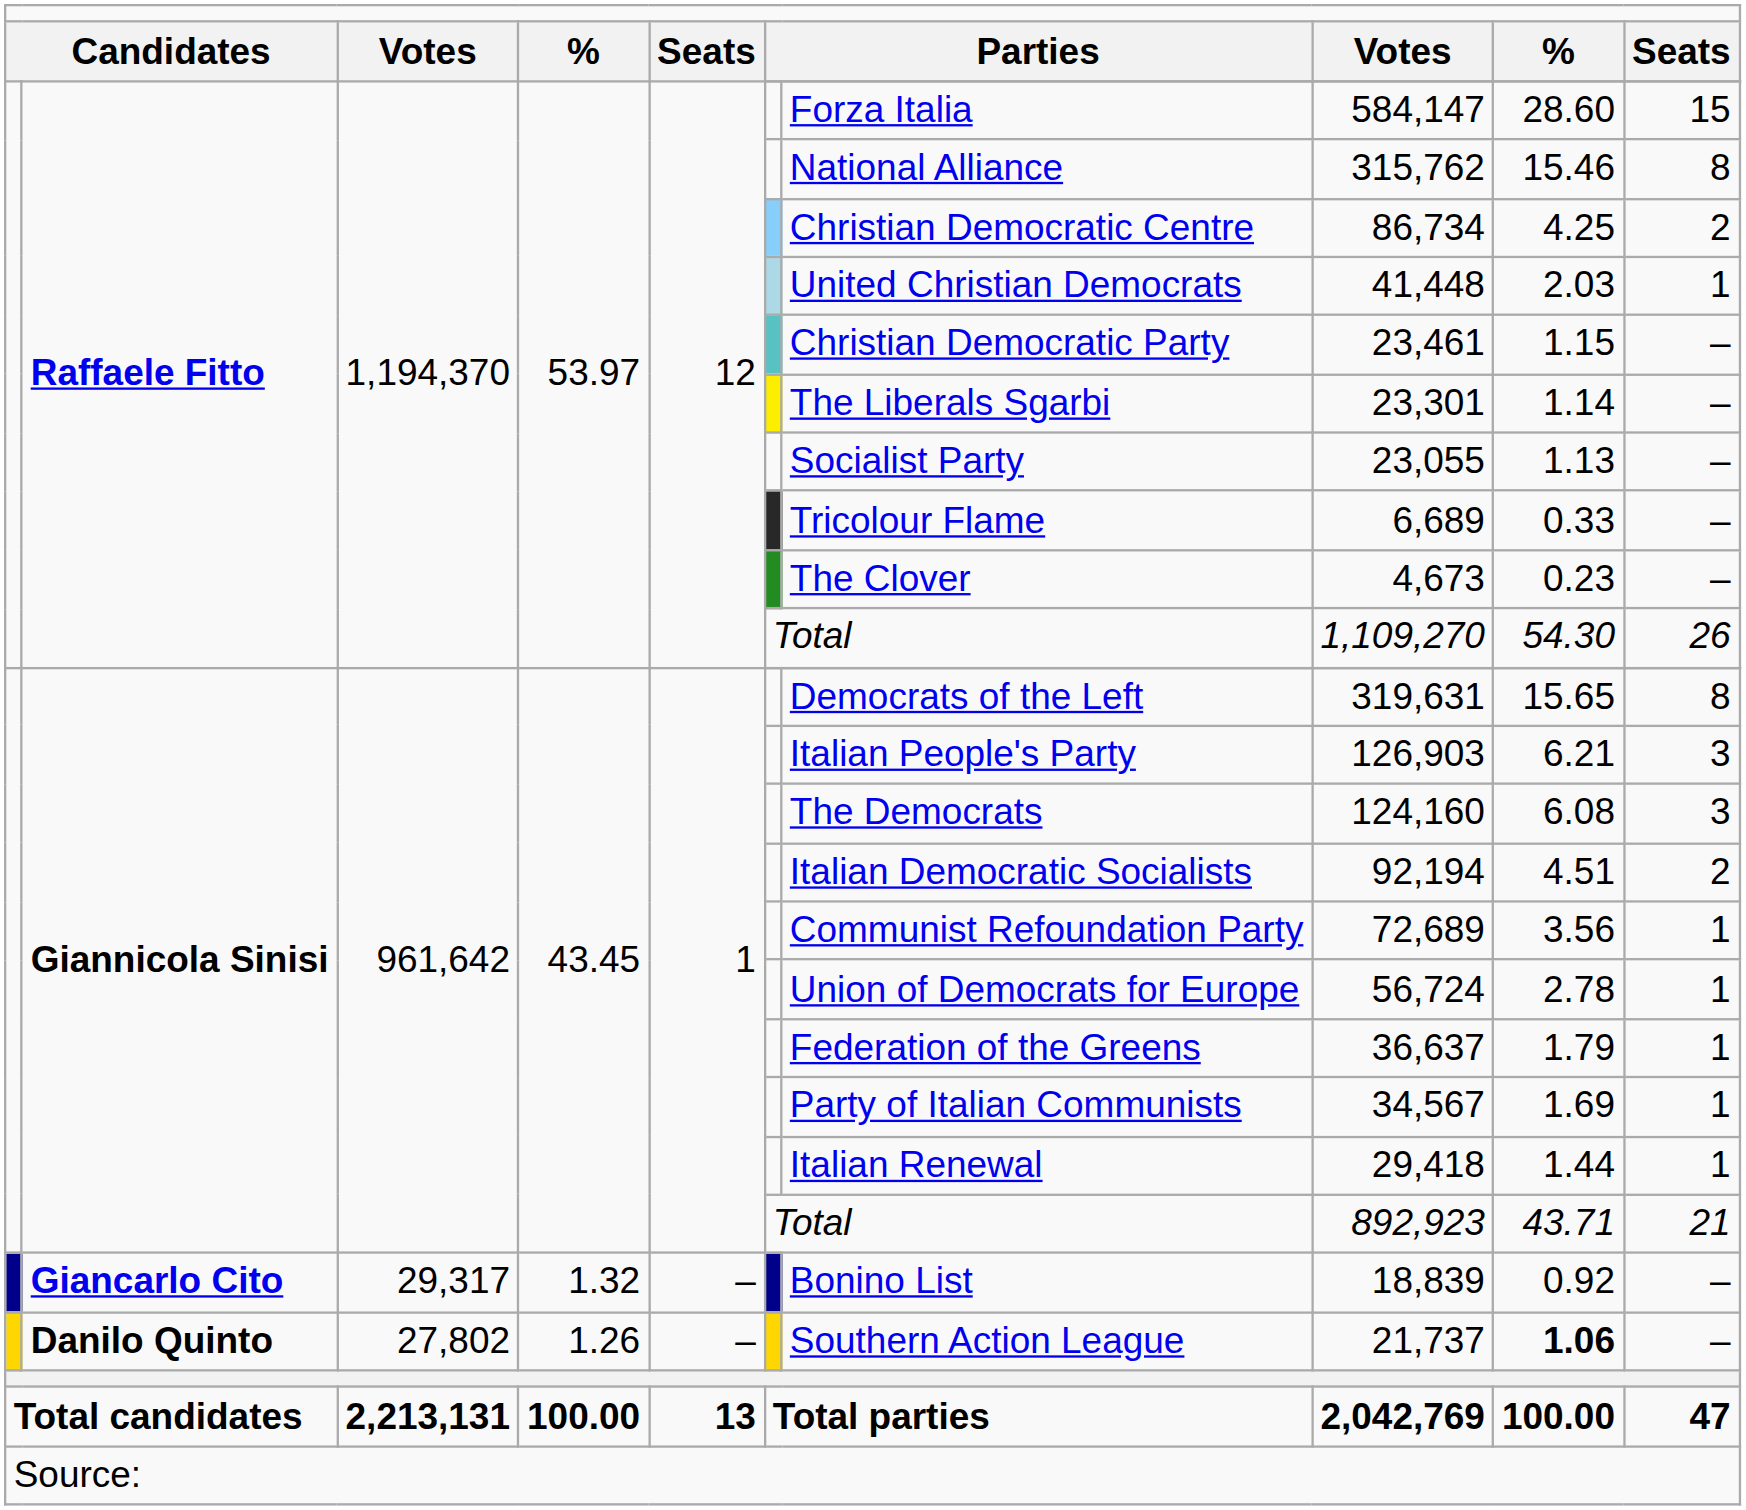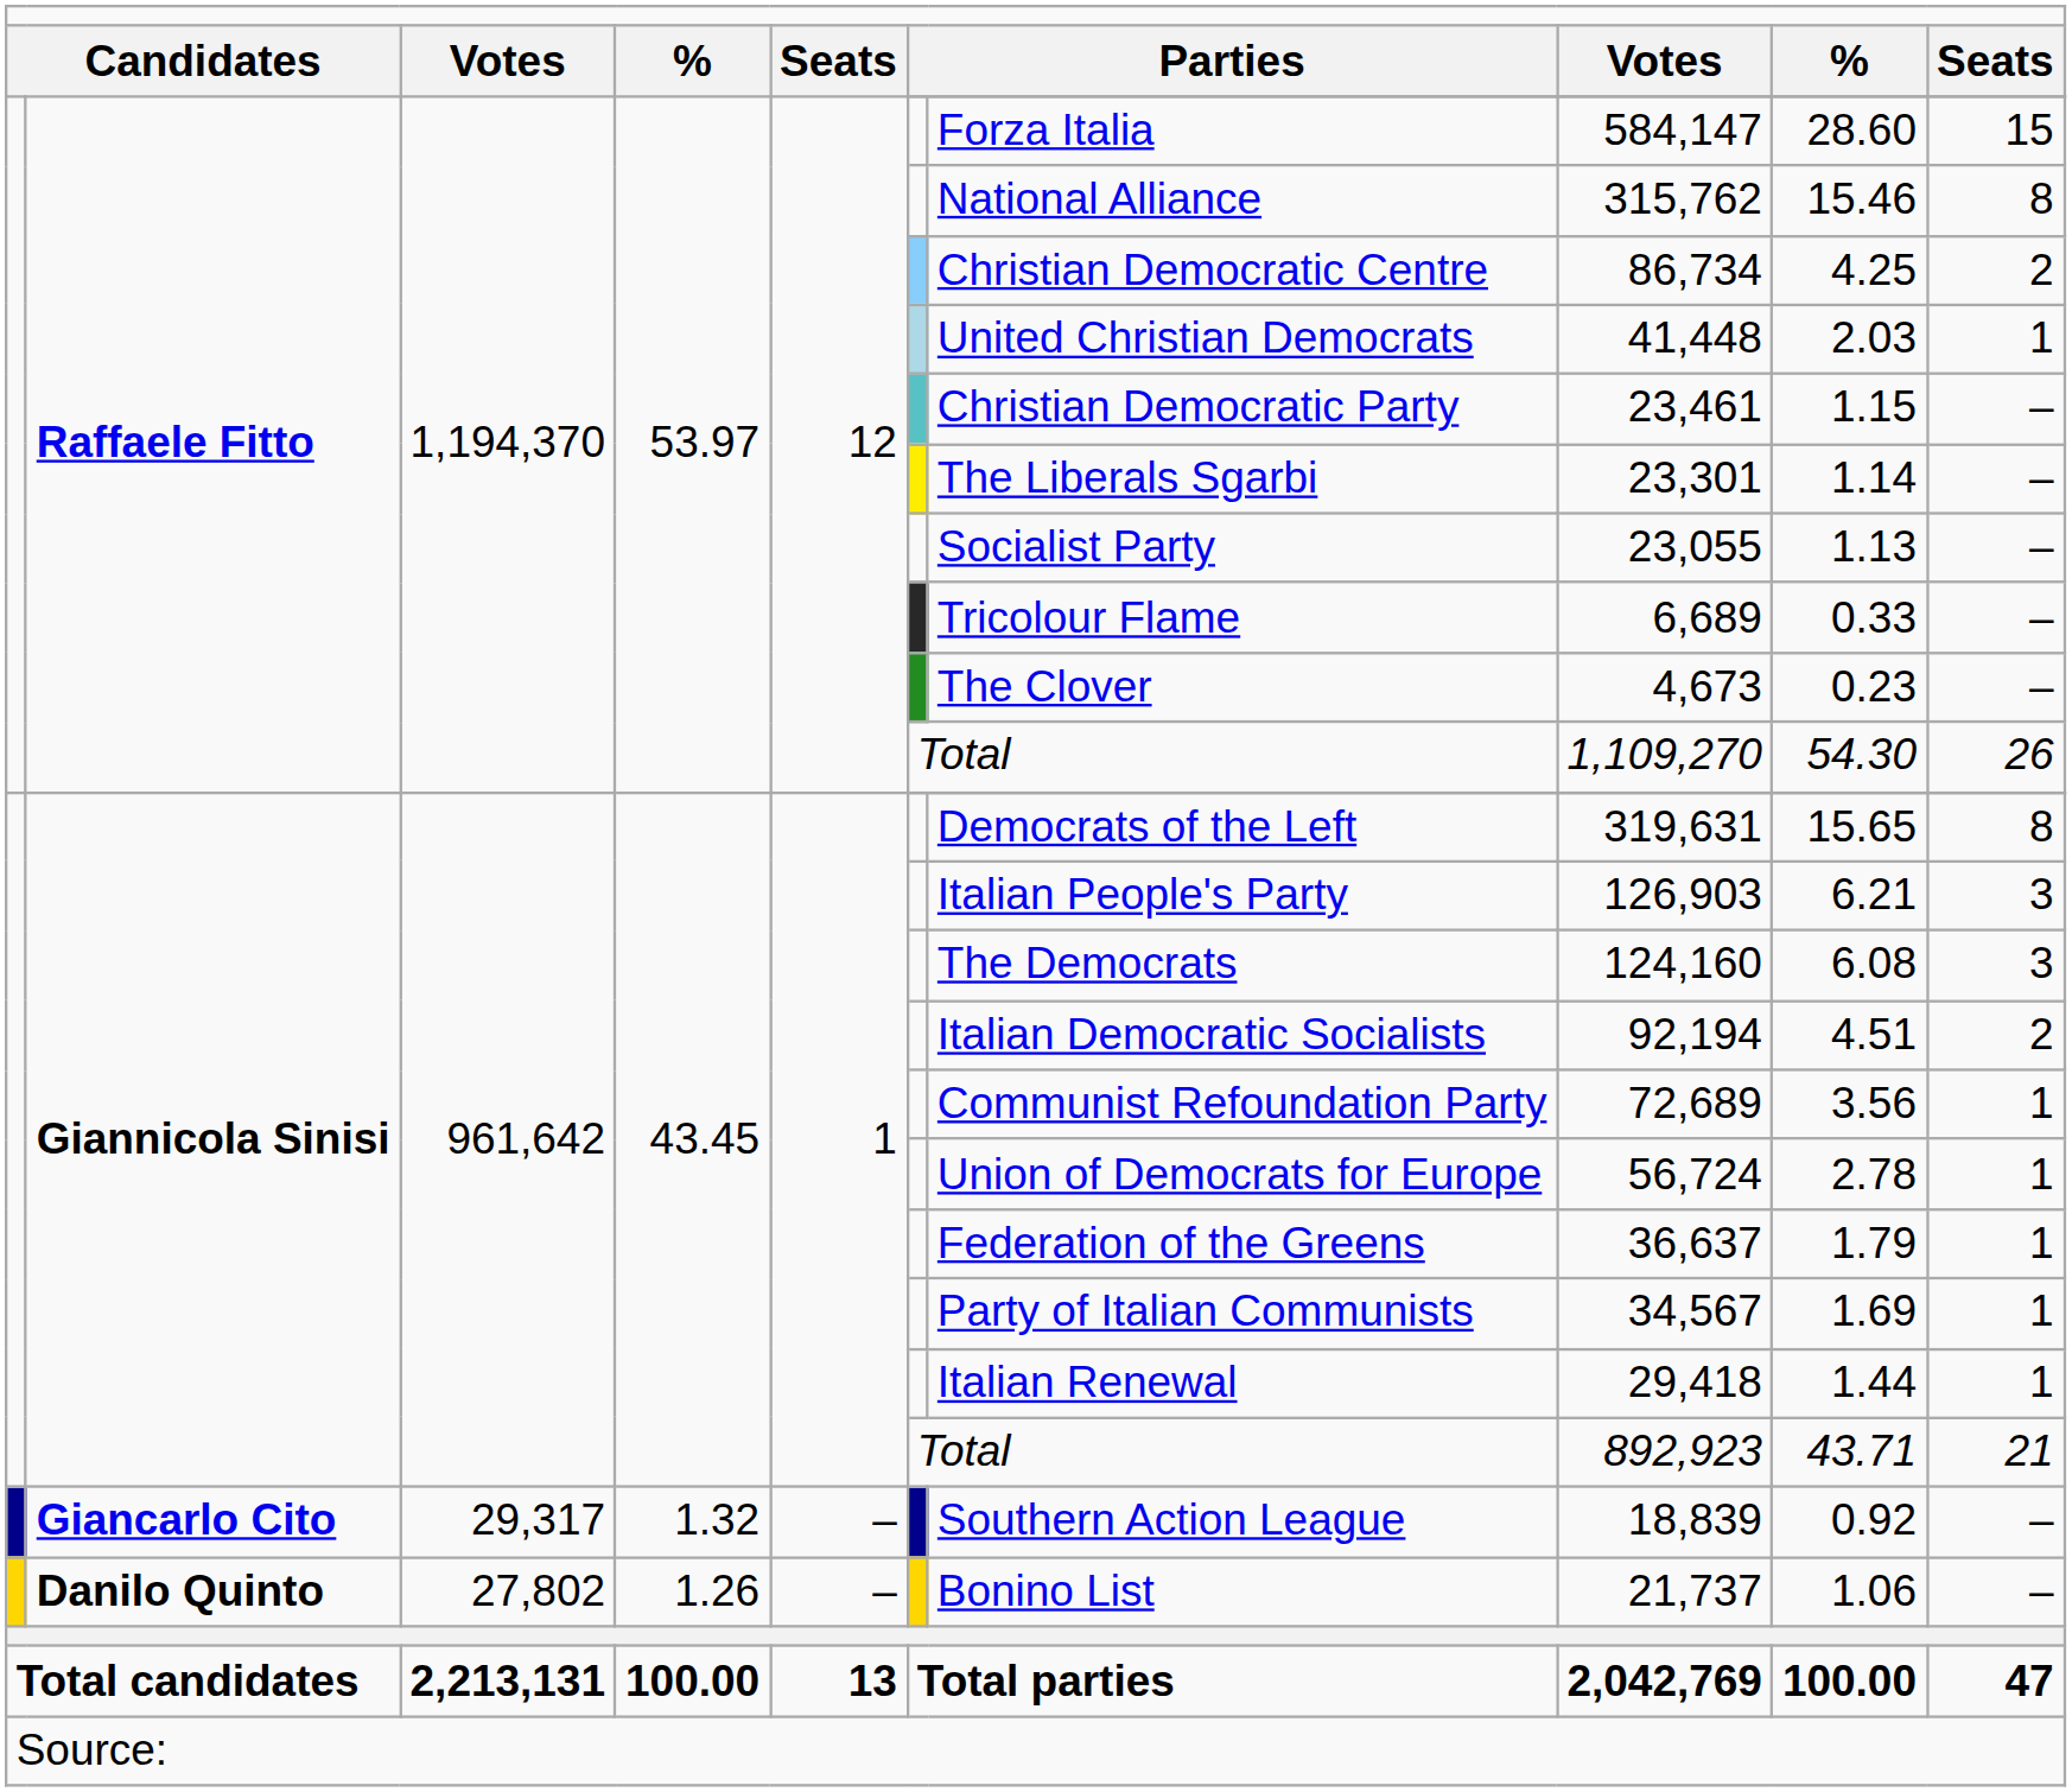Giancarlo Cito | column 7: Bonino List -> Southern Action League
Danilo Quinto | column 7: Southern Action League -> Bonino List
Danilo Quinto | column 9: bold -> normal
